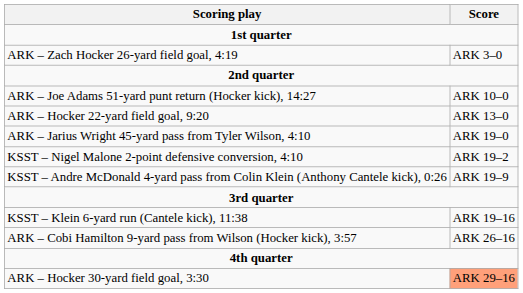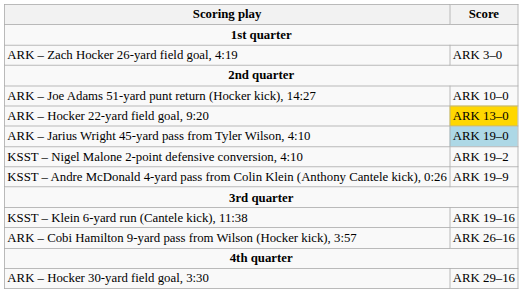ARK – Hocker 22-yard field goal, 9:20 | Score: no background -> gold background
ARK – Jarius Wright 45-yard pass from Tyler Wilson, 4:10 | Score: no background -> lightblue background
ARK – Hocker 30-yard field goal, 3:30 | Score: lightsalmon background -> no background
